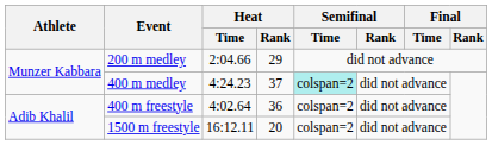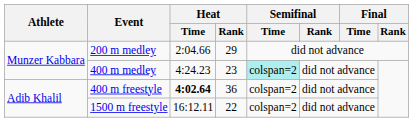400 m medley | Heat / Rank: 37 -> 23
400 m freestyle | Heat / Time: normal -> bold
1500 m freestyle | Heat / Rank: 20 -> 22
